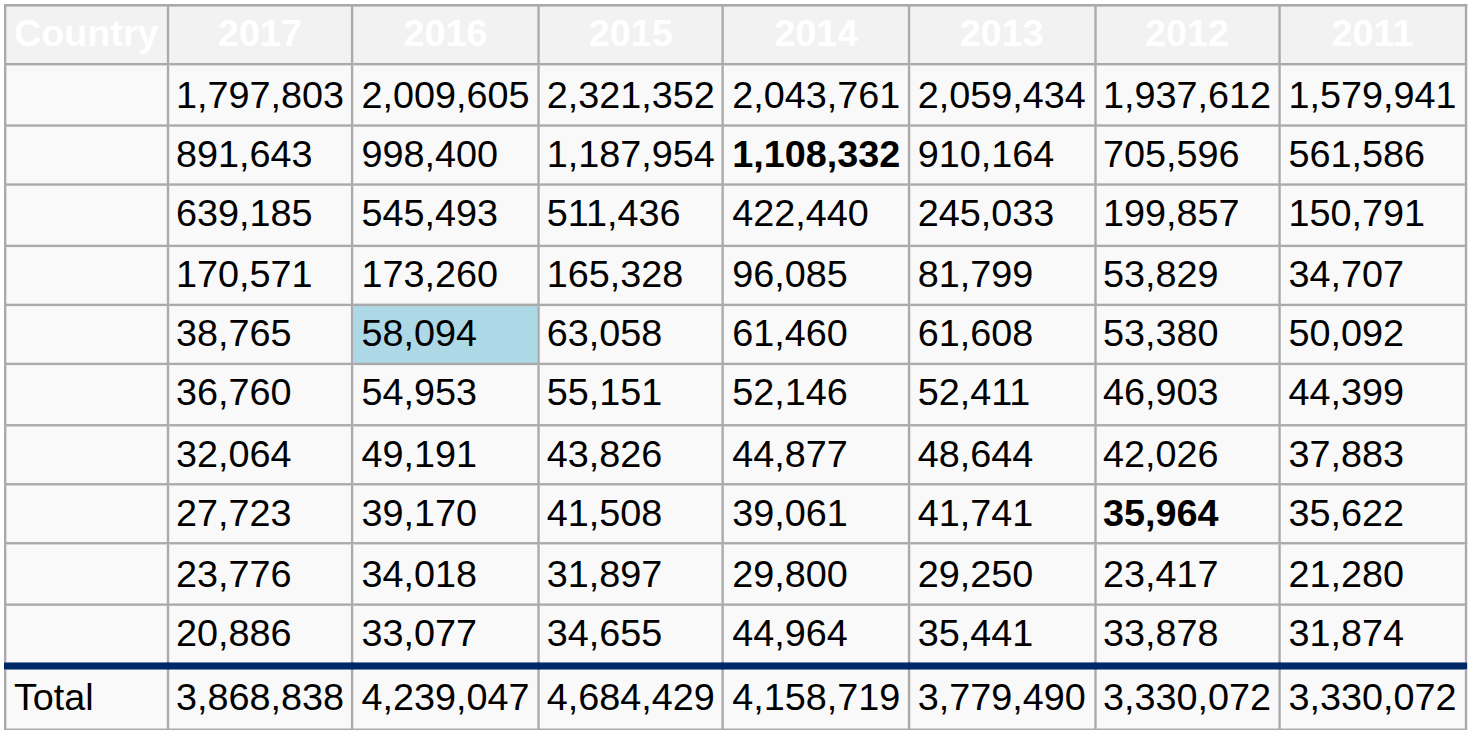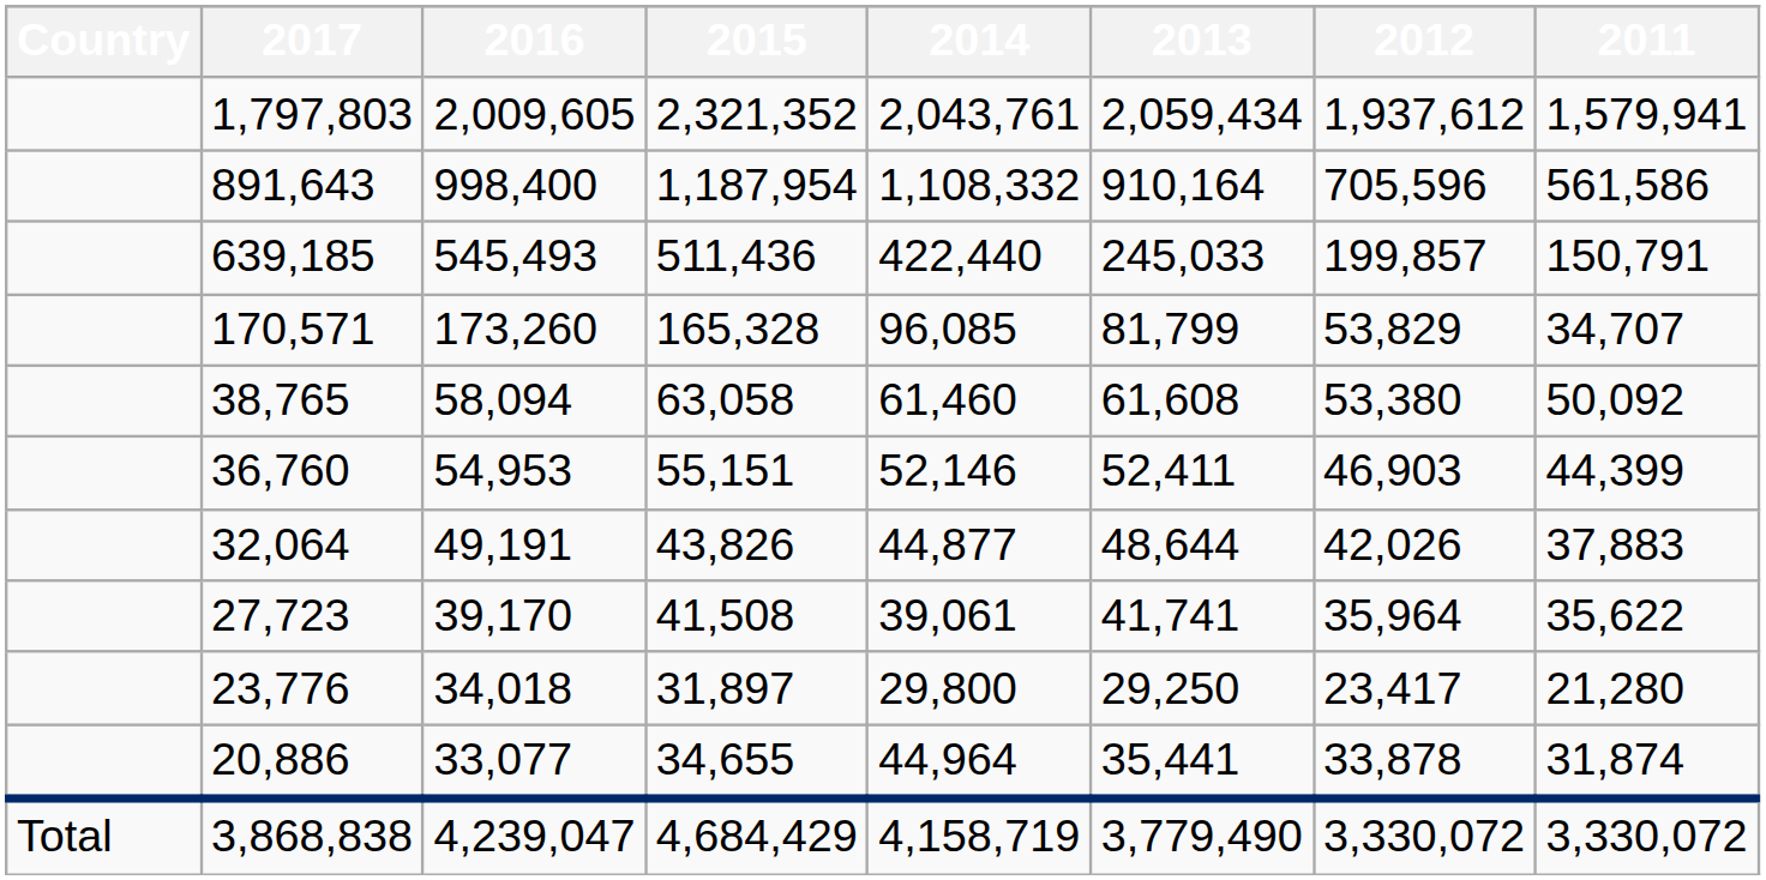891,643 | 2014: bold -> normal
38,765 | 2016: lightblue background -> no background
27,723 | 2012: bold -> normal
